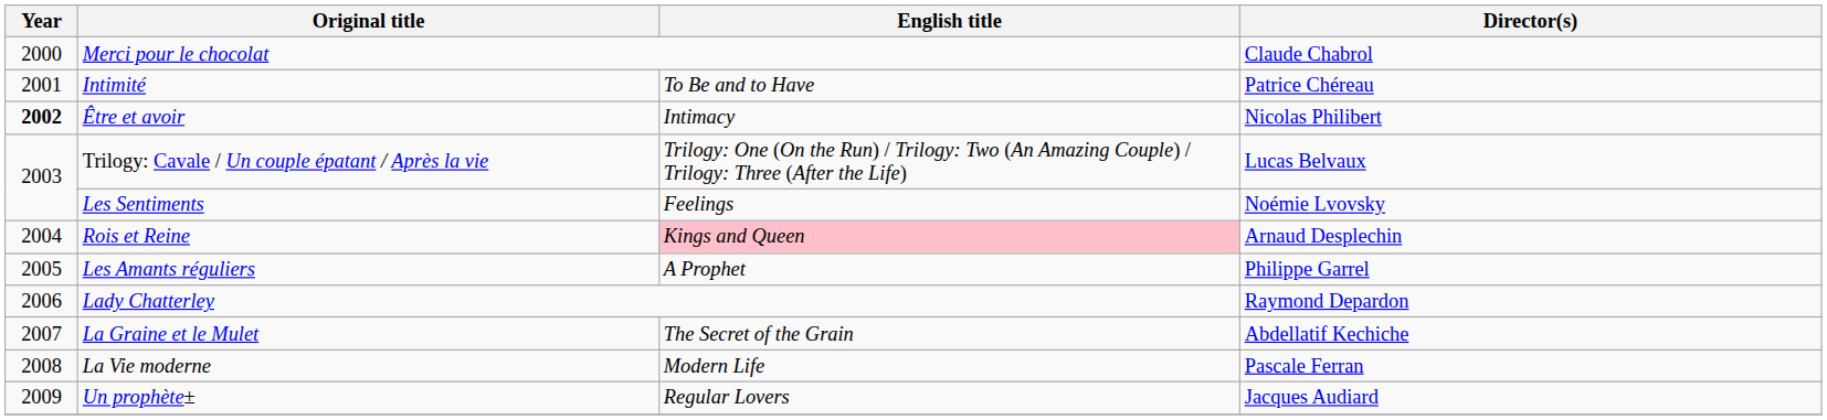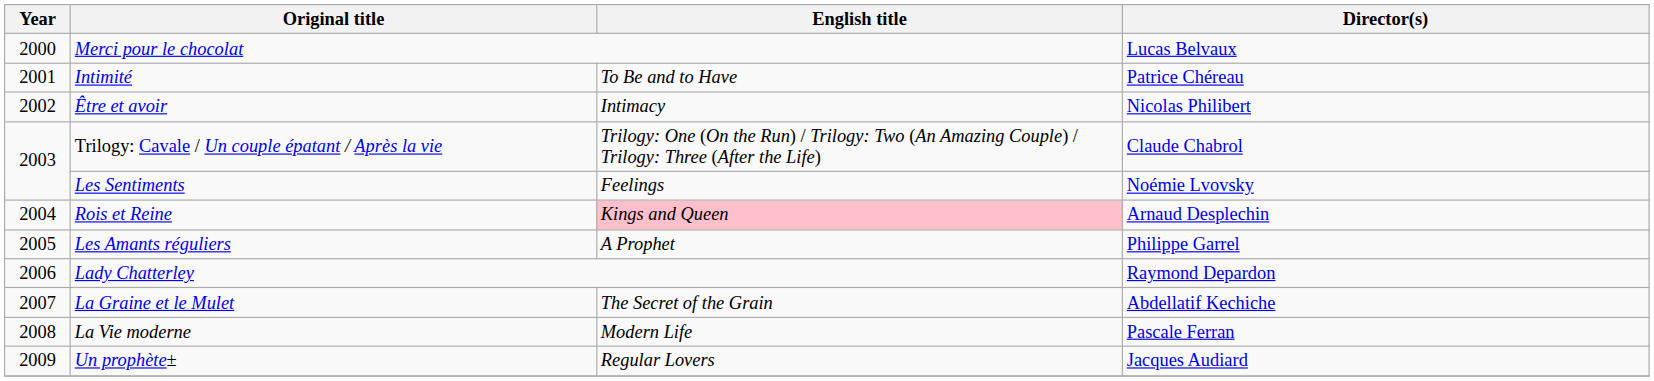Merci pour le chocolat | Director(s): Claude Chabrol -> Lucas Belvaux
Être et avoir | Year: bold -> normal
Trilogy: Cavale / Un couple épatant / Après la vie | Director(s): Lucas Belvaux -> Claude Chabrol
